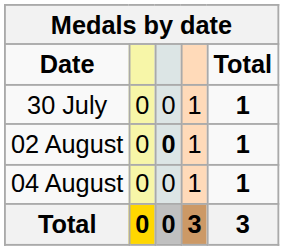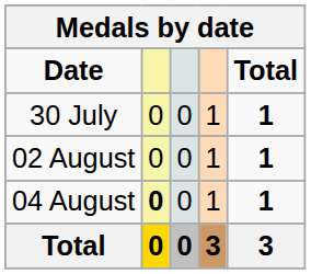02 August | column 3: bold -> normal
04 August | column 2: normal -> bold
